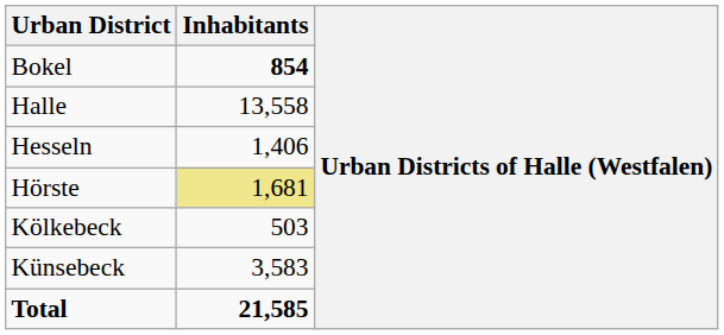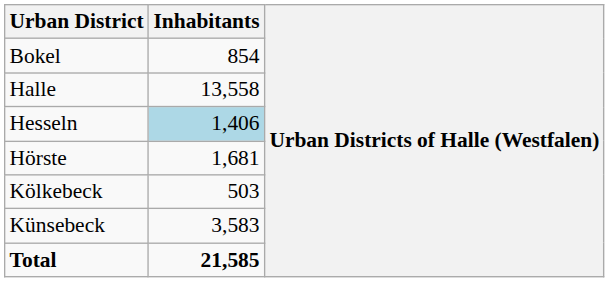Bokel | Inhabitants: bold -> normal
Hesseln | Inhabitants: no background -> lightblue background
Hörste | Inhabitants: khaki background -> no background
